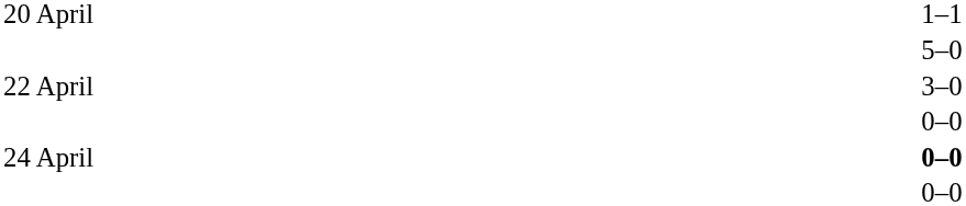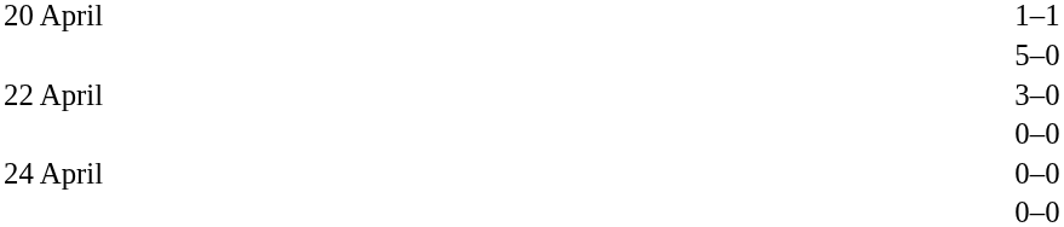24 April | column 2: bold -> normal
